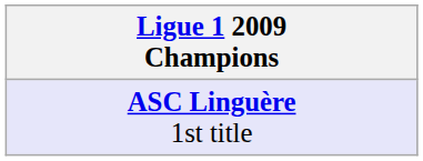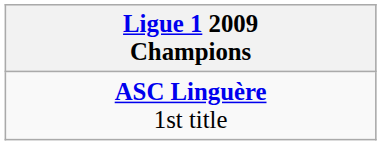row 2 | column 1: lavender background -> no background
